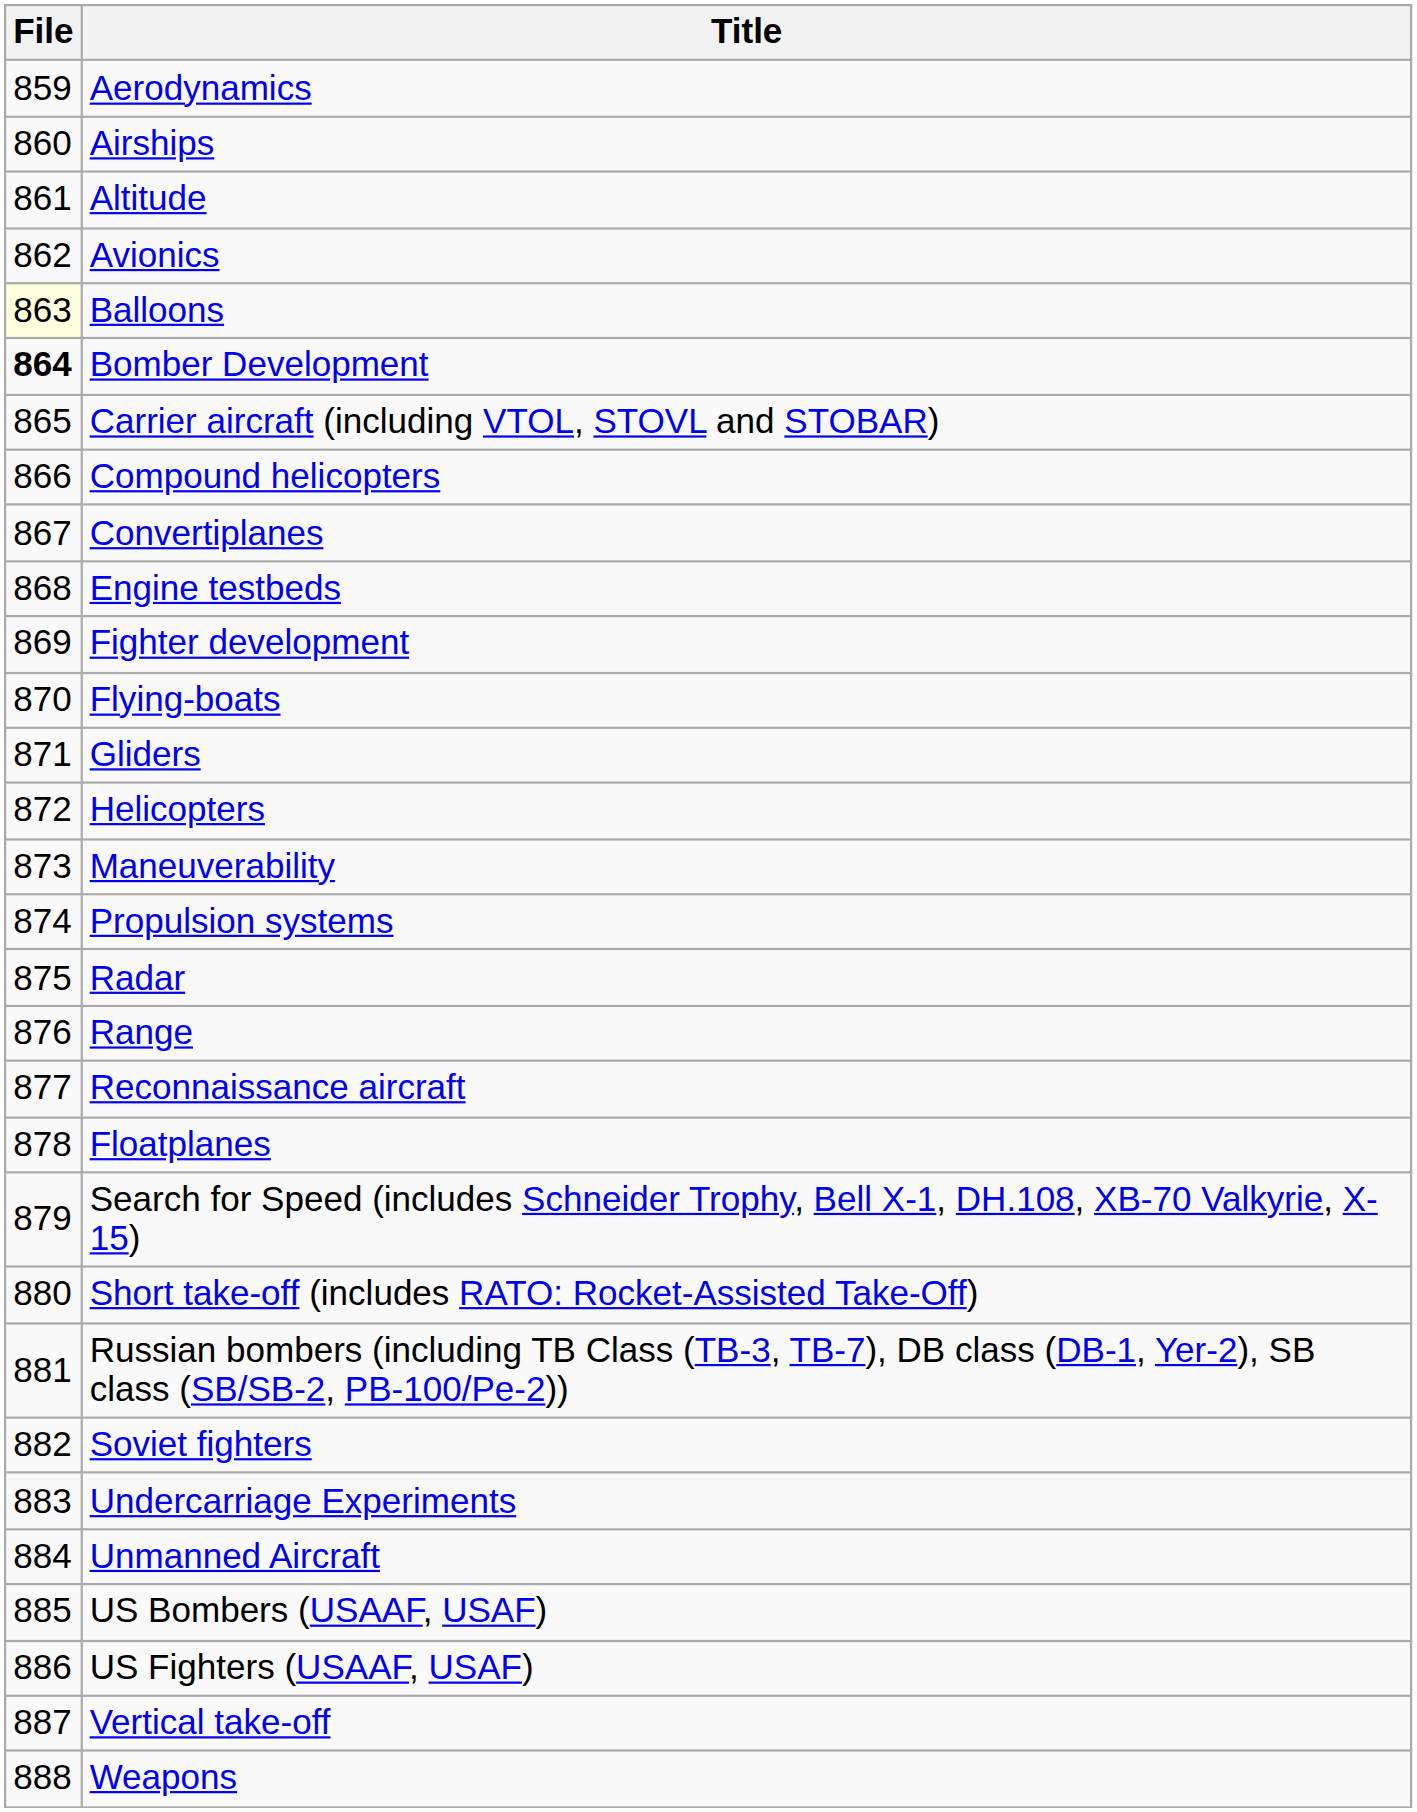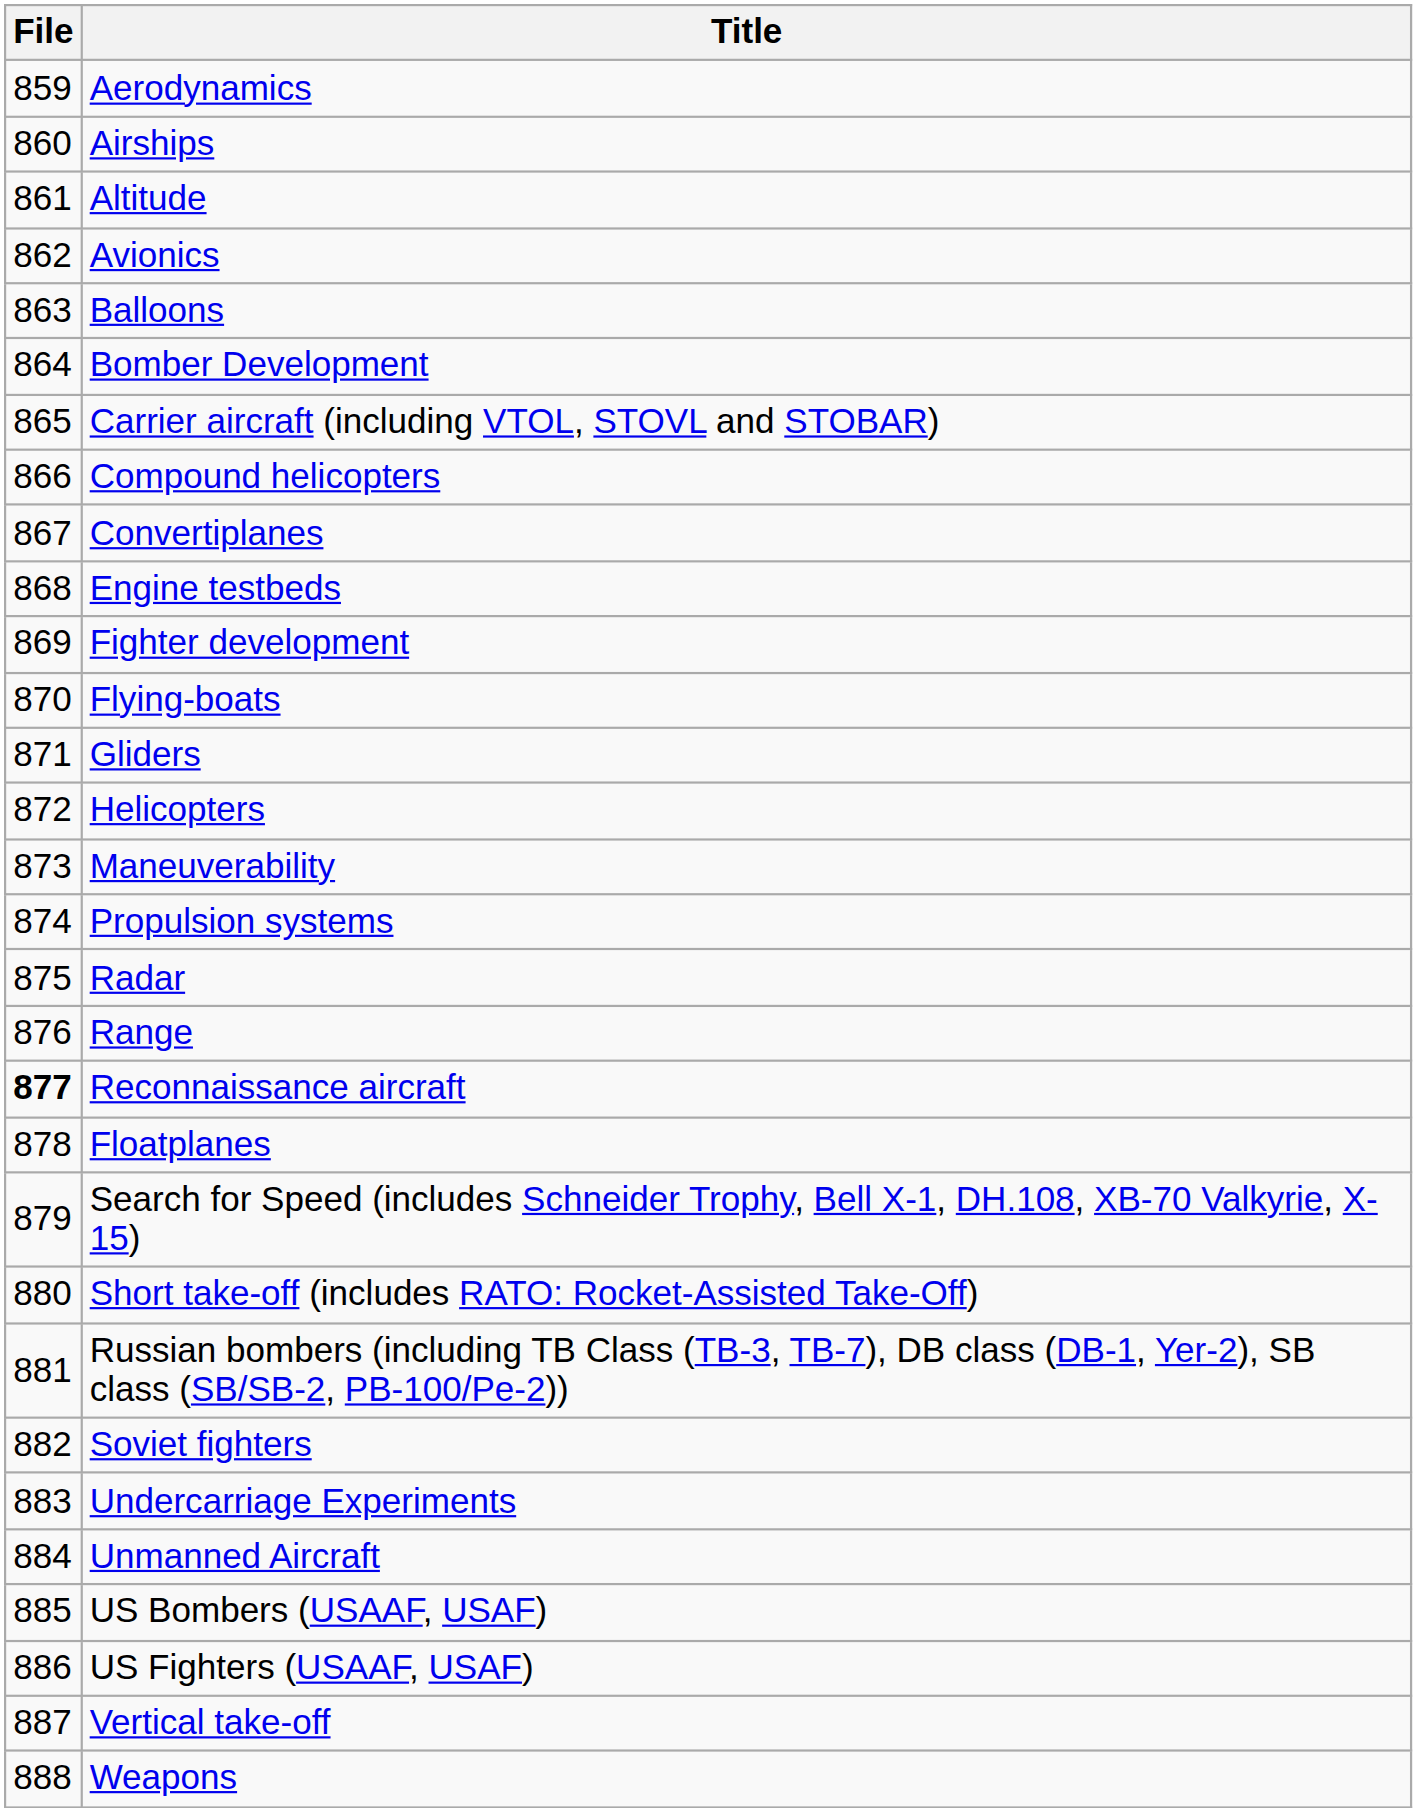Balloons | File: lightyellow background -> no background
Bomber Development | File: bold -> normal
Reconnaissance aircraft | File: normal -> bold
